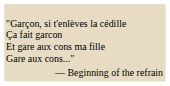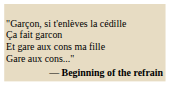row 2 | column 1: normal -> bold
